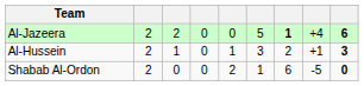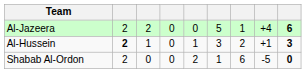Al-Jazeera | column 7: bold -> normal
Al-Hussein | column 2: normal -> bold
